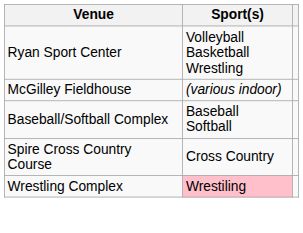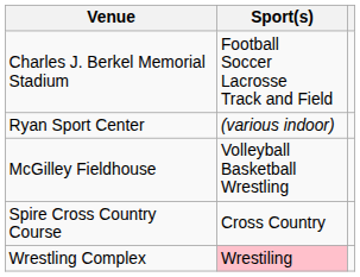+ row: Charles J. Berkel Memorial Stadium | Football Soccer Lacrosse Track and Field
Ryan Sport Center | Sport(s): Volleyball Basketball Wrestling -> (various indoor)
McGilley Fieldhouse | Sport(s): (various indoor) -> Volleyball Basketball Wrestling
- row: Baseball/Softball Complex | Baseball Softball
